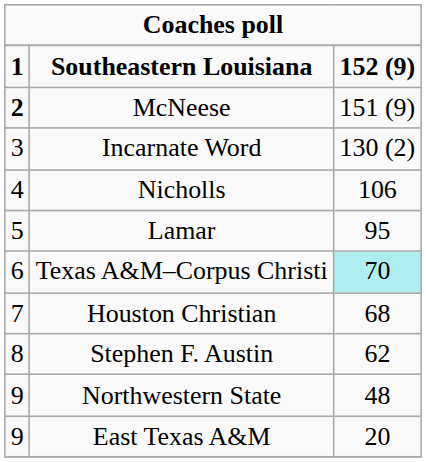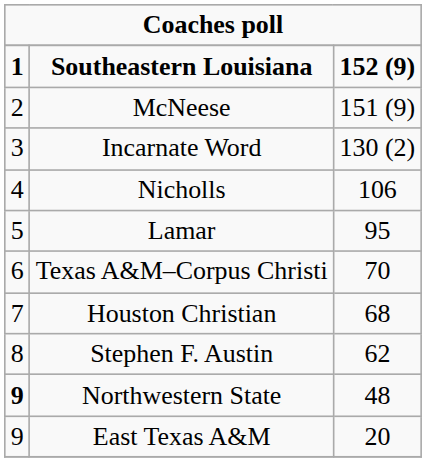McNeese | column 1: bold -> normal
Texas A&M–Corpus Christi | column 3: paleturquoise background -> no background
Northwestern State | column 1: normal -> bold
